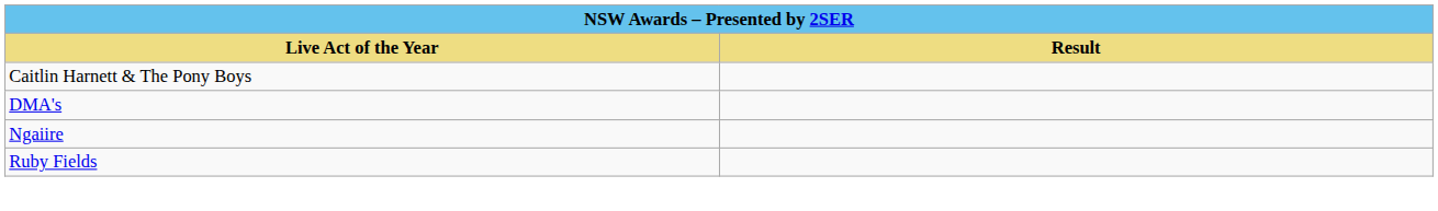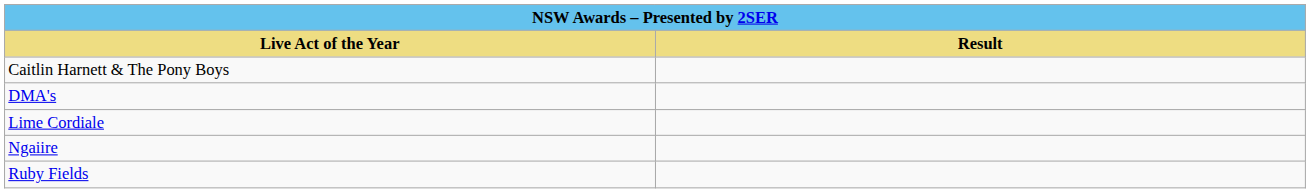+ row: Lime Cordiale
